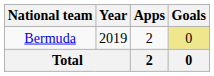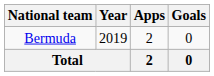Bermuda | Goals: khaki background -> no background
